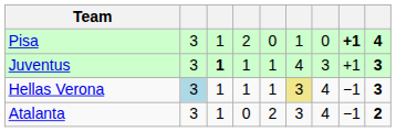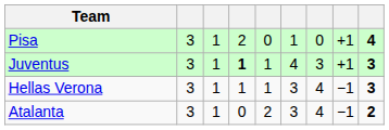Pisa | column 8: bold -> normal
Juventus | column 3: bold -> normal
Juventus | column 4: normal -> bold
Hellas Verona | column 2: lightblue background -> no background
Hellas Verona | column 6: khaki background -> no background
